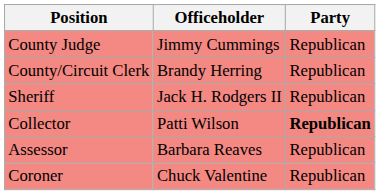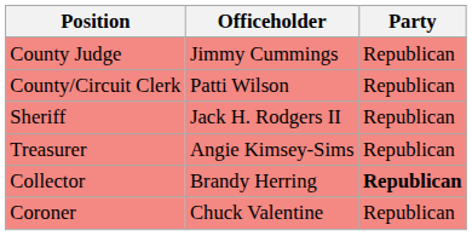County/Circuit Clerk | Officeholder: Brandy Herring -> Patti Wilson
+ row: Treasurer | Angie Kimsey-Sims | Republican
Collector | Officeholder: Patti Wilson -> Brandy Herring
- row: Assessor | Barbara Reaves | Republican
